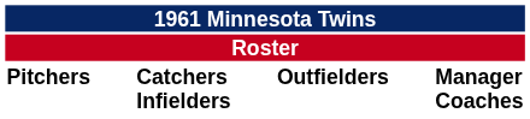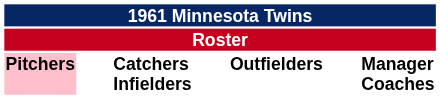Pitchers | column 1: no background -> pink background
